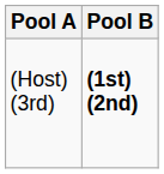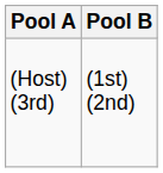(Host) (3rd) | Pool B: bold -> normal
